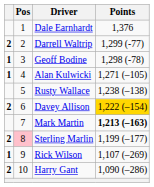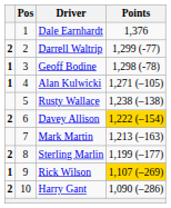Mark Martin | Points: bold -> normal
Sterling Marlin | Pos: pink background -> no background
Rick Wilson | Points: no background -> gold background
